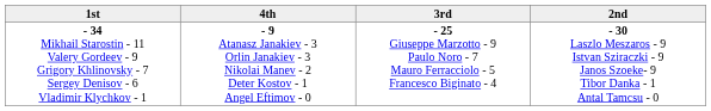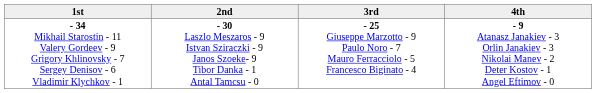columns swapped: 2nd <-> 4th
